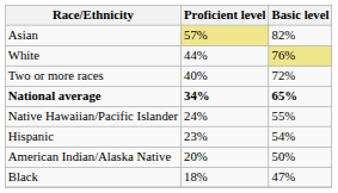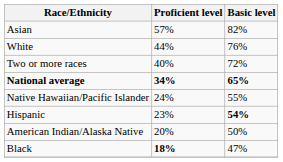Asian | Proficient level: khaki background -> no background
White | Basic level: khaki background -> no background
Hispanic | Basic level: normal -> bold
Black | Proficient level: normal -> bold
